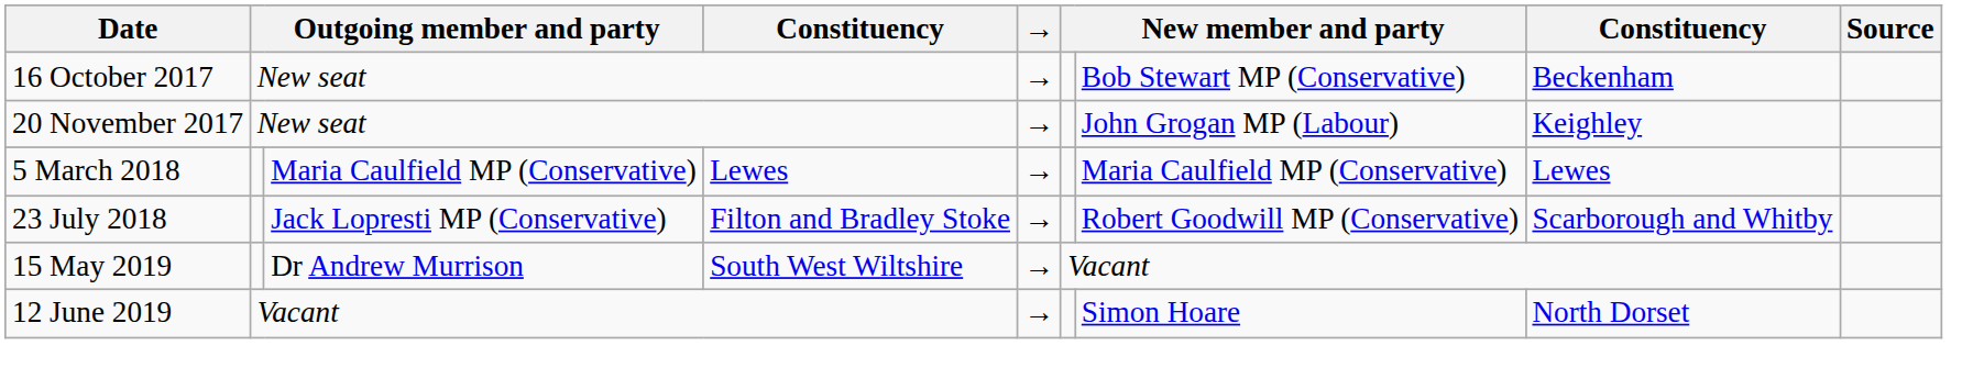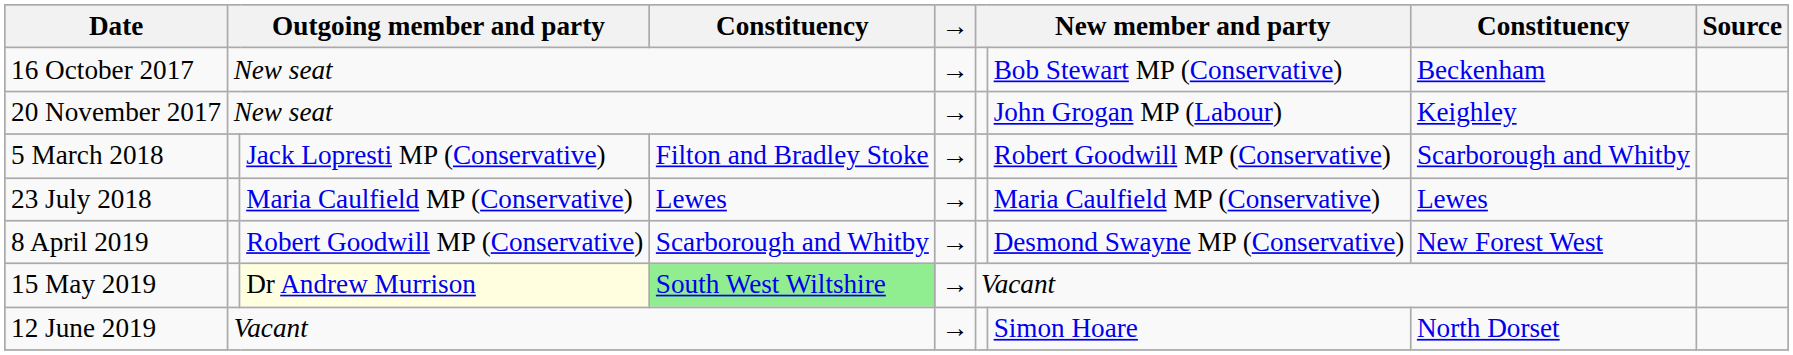5 March 2018 | column 3: Maria Caulfield MP (Conservative) -> Jack Lopresti MP (Conservative)
5 March 2018 | column 4: Lewes -> Filton and Bradley Stoke
5 March 2018 | column 7: Maria Caulfield MP (Conservative) -> Robert Goodwill MP (Conservative)
5 March 2018 | column 8: Lewes -> Scarborough and Whitby
23 July 2018 | column 3: Jack Lopresti MP (Conservative) -> Maria Caulfield MP (Conservative)
23 July 2018 | column 4: Filton and Bradley Stoke -> Lewes
23 July 2018 | column 7: Robert Goodwill MP (Conservative) -> Maria Caulfield MP (Conservative)
23 July 2018 | column 8: Scarborough and Whitby -> Lewes
+ row: 8 April 2019 | Robert Goodwill MP (Conservative) | Scarborough and Whitby | → | Desmond Swayne MP (Conservative) | New Forest West
15 May 2019 | column 3: no background -> lightyellow background
15 May 2019 | column 4: no background -> lightgreen background
